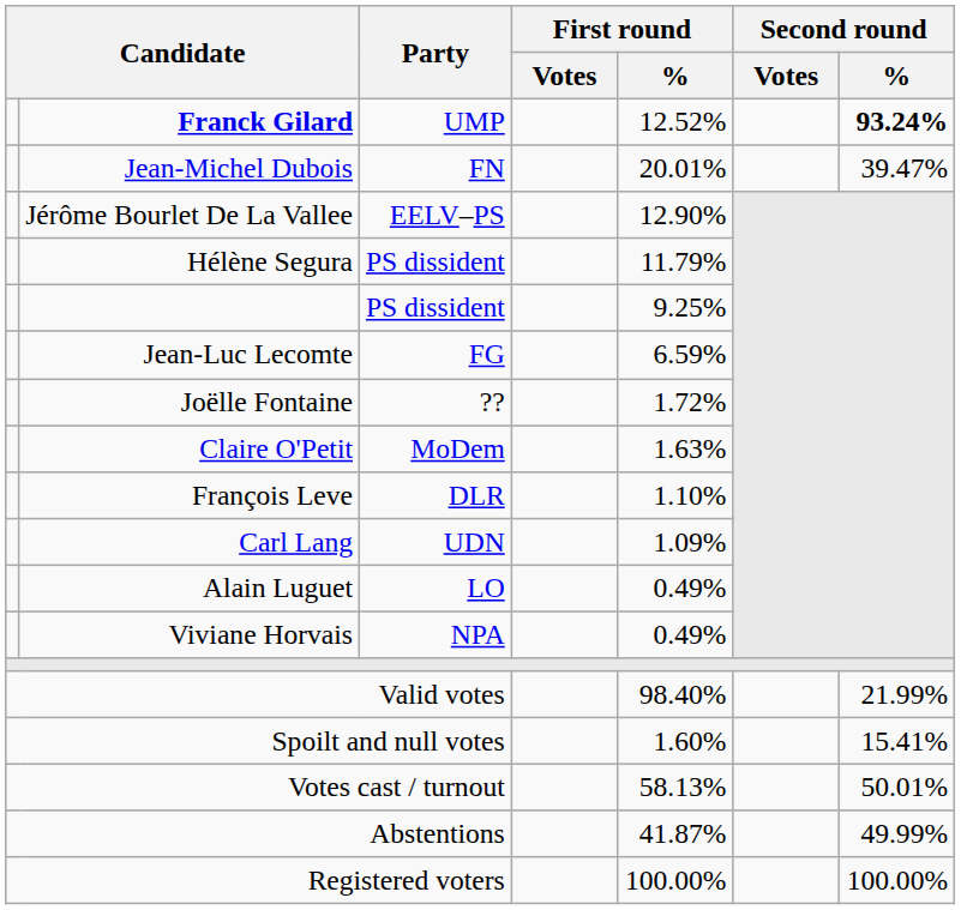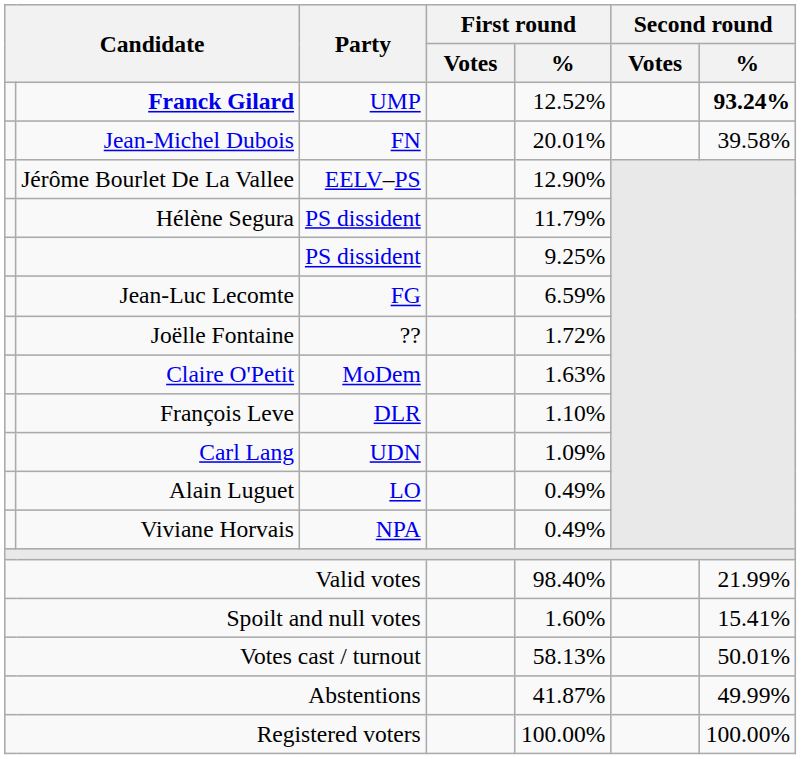Jean-Michel Dubois | Second round / %: 39.47% -> 39.58%
